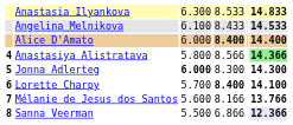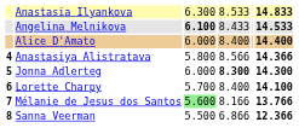Angelina Melnikova | column 3: normal -> bold
Alice D'Amato | column 4: bold -> normal
Anastasiya Alistratava | column 5: lightgreen background -> no background
Jonna Adlerteg | column 3: bold -> normal
Jonna Adlerteg | column 4: normal -> bold
Lorette Charpy | column 4: bold -> normal
Mélanie de Jesus dos Santos | column 3: no background -> lightgreen background
Sanna Veerman | column 5: lavender background -> no background
